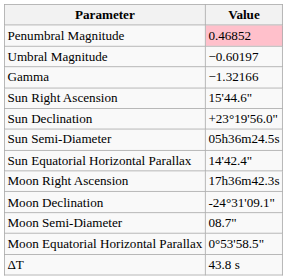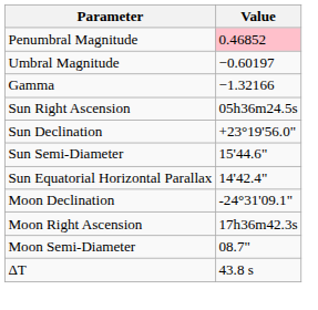Sun Right Ascension | Value: 15'44.6" -> 05h36m24.5s
Sun Semi-Diameter | Value: 05h36m24.5s -> 15'44.6"
rows swapped: Moon Right Ascension <-> Moon Declination
- row: Moon Equatorial Horizontal Parallax | 0°53'58.5"
